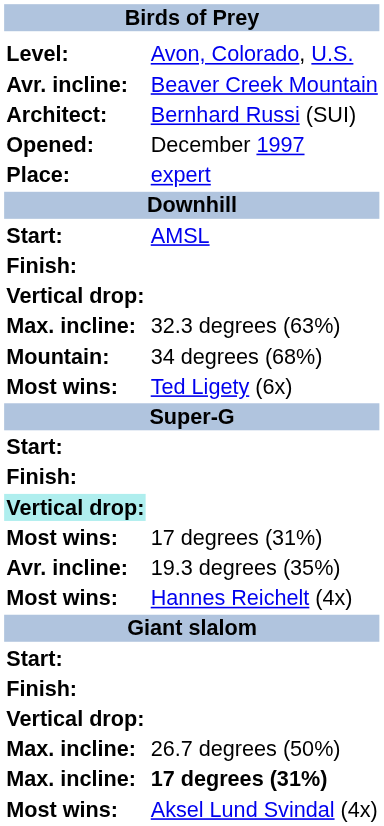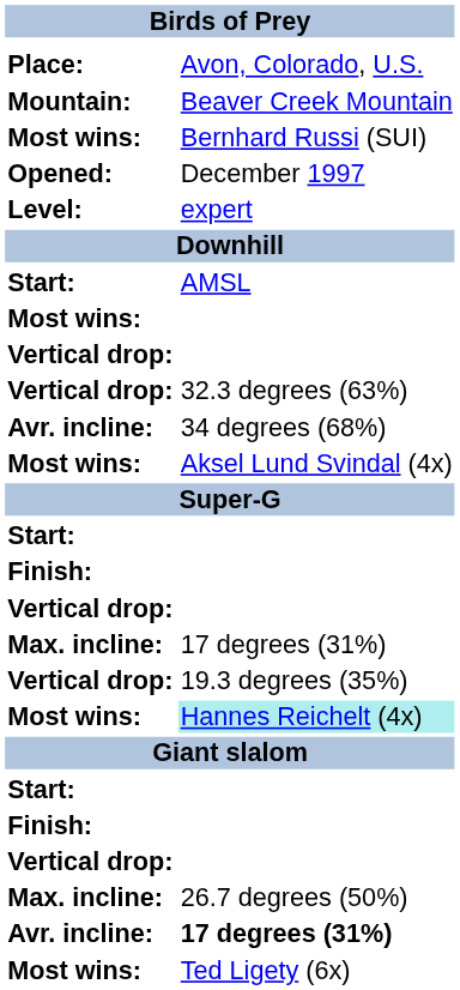row 2 | column 1: Level: -> Place:
row 3 | column 1: Avr. incline: -> Mountain:
row 4 | column 1: Architect: -> Most wins:
row 6 | column 1: Place: -> Level:
row 9 | column 1: Finish: -> Most wins:
row 11 | column 1: Max. incline: -> Vertical drop:
row 12 | column 1: Mountain: -> Avr. incline:
row 13 | column 2: Ted Ligety (6x) -> Aksel Lund Svindal (4x)
row 17 | column 1: paleturquoise background -> no background
row 18 | column 1: Most wins: -> Max. incline:
row 19 | column 1: Avr. incline: -> Vertical drop:
row 20 | column 2: no background -> paleturquoise background
row 26 | column 1: Max. incline: -> Avr. incline:
row 27 | column 2: Aksel Lund Svindal (4x) -> Ted Ligety (6x)
